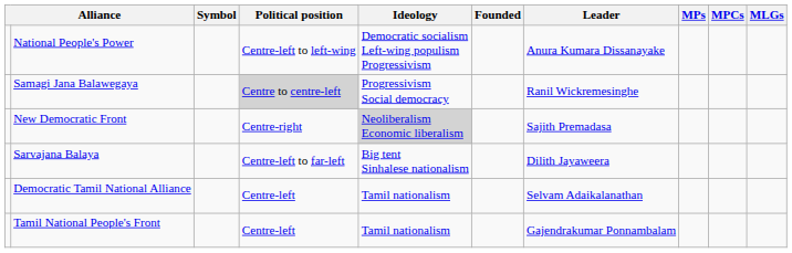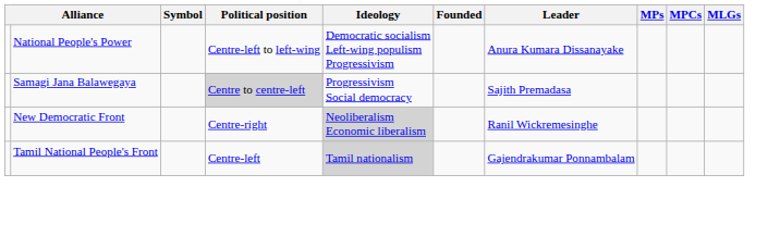Samagi Jana Balawegaya | Leader: Ranil Wickremesinghe -> Sajith Premadasa
New Democratic Front | Leader: Sajith Premadasa -> Ranil Wickremesinghe
- row: Sarvajana Balaya | Centre-left to far-left | Big tent Sinhalese nationalism | Dilith Jayaweera
- row: Democratic Tamil National Alliance | Centre-left | Tamil nationalism | Selvam Adaikalanathan
Tamil National People's Front | Ideology: no background -> lightgrey background
